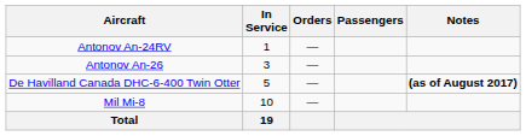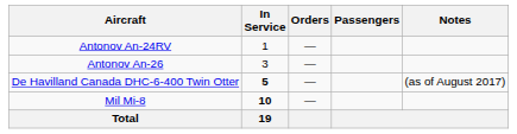De Havilland Canada DHC-6-400 Twin Otter | In Service: normal -> bold
De Havilland Canada DHC-6-400 Twin Otter | Notes: bold -> normal
Mil Mi-8 | In Service: normal -> bold
